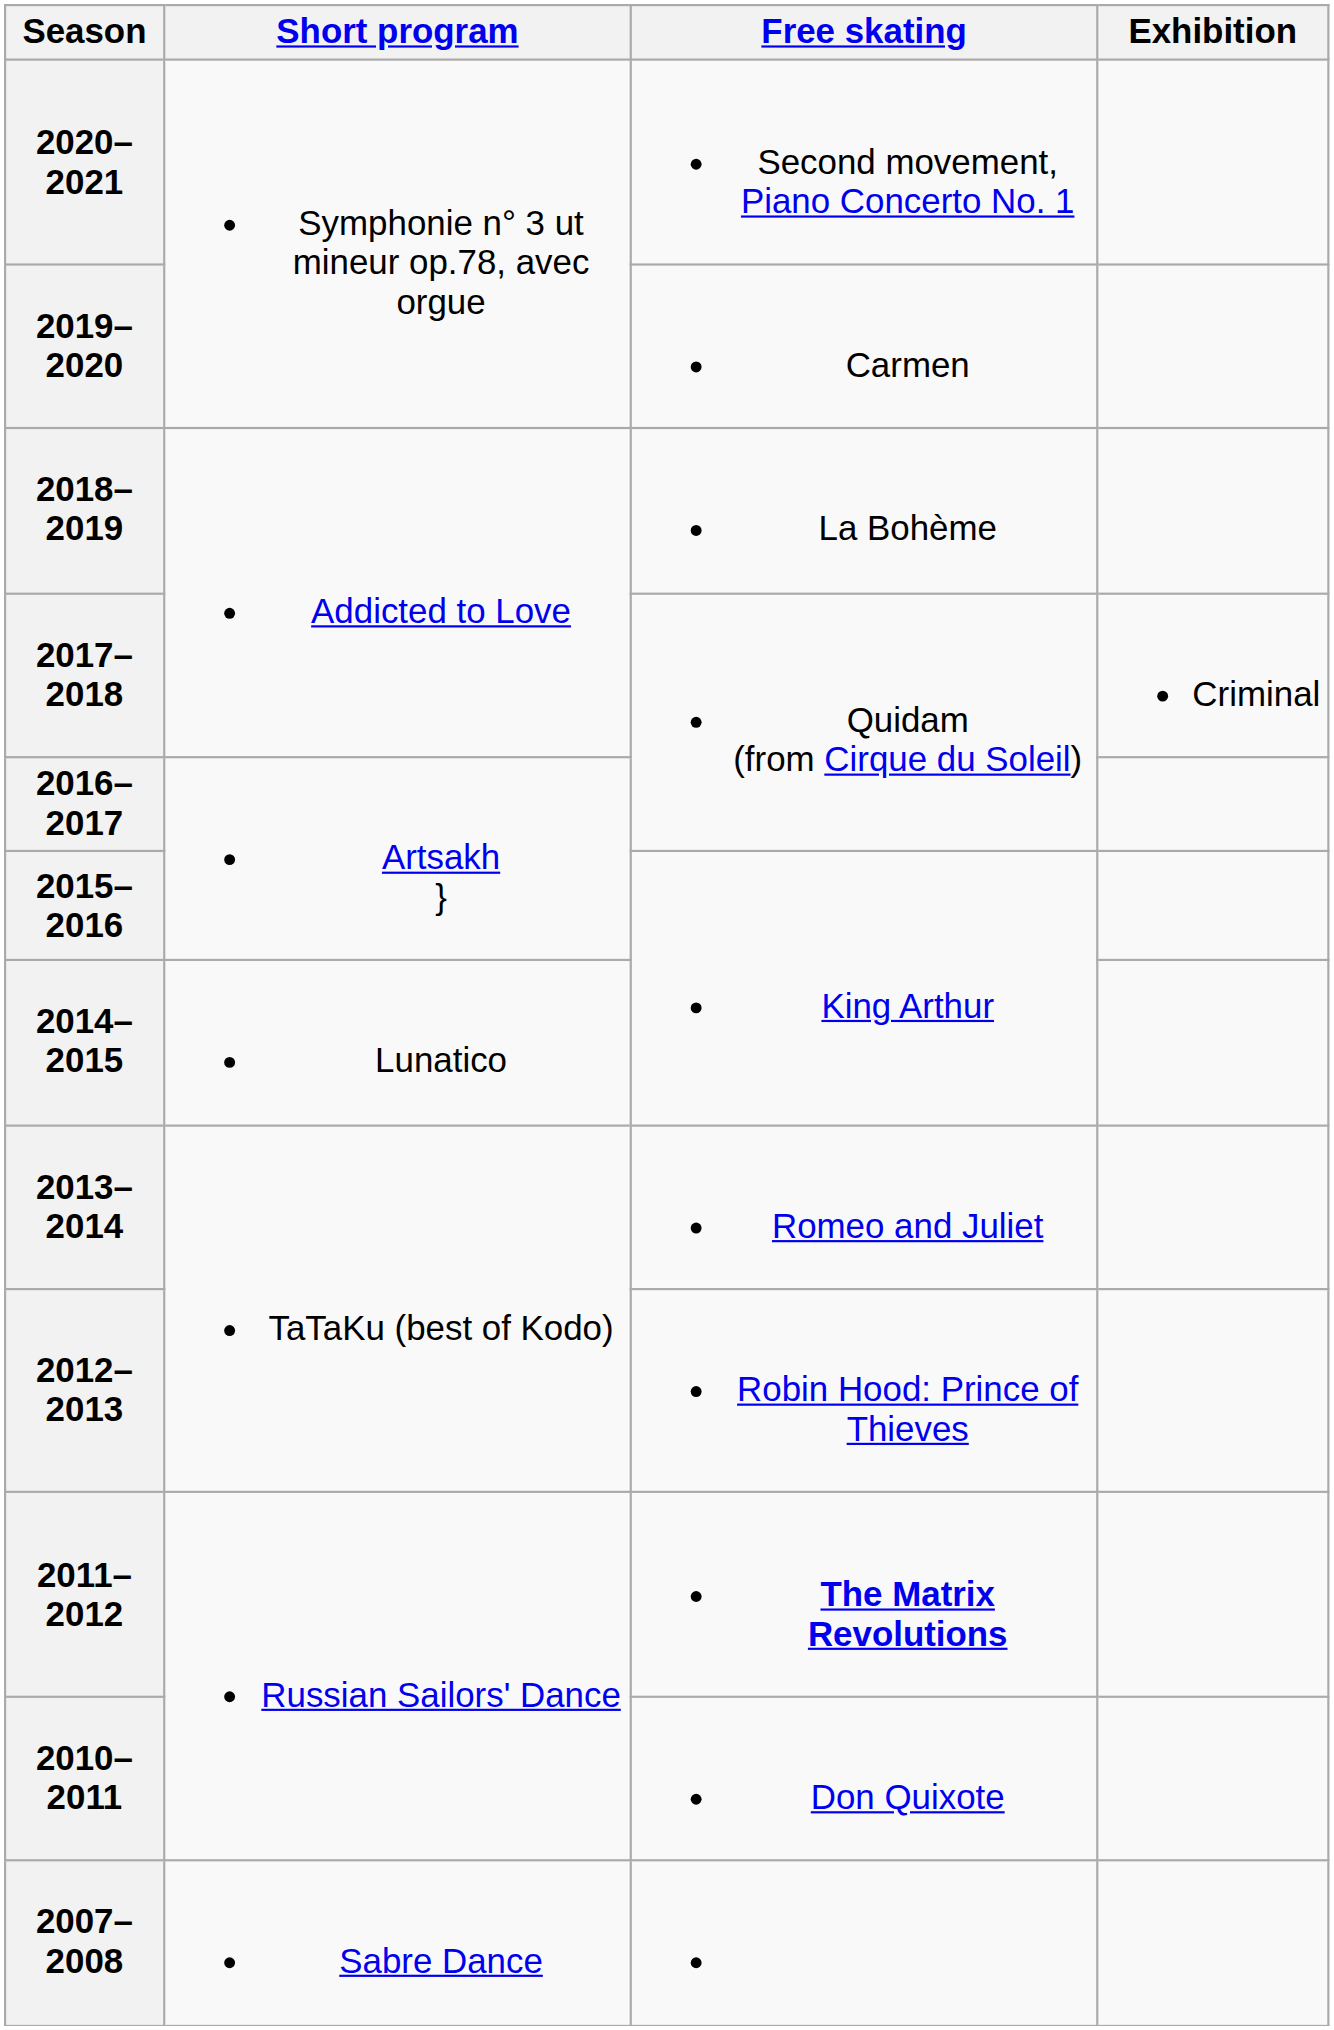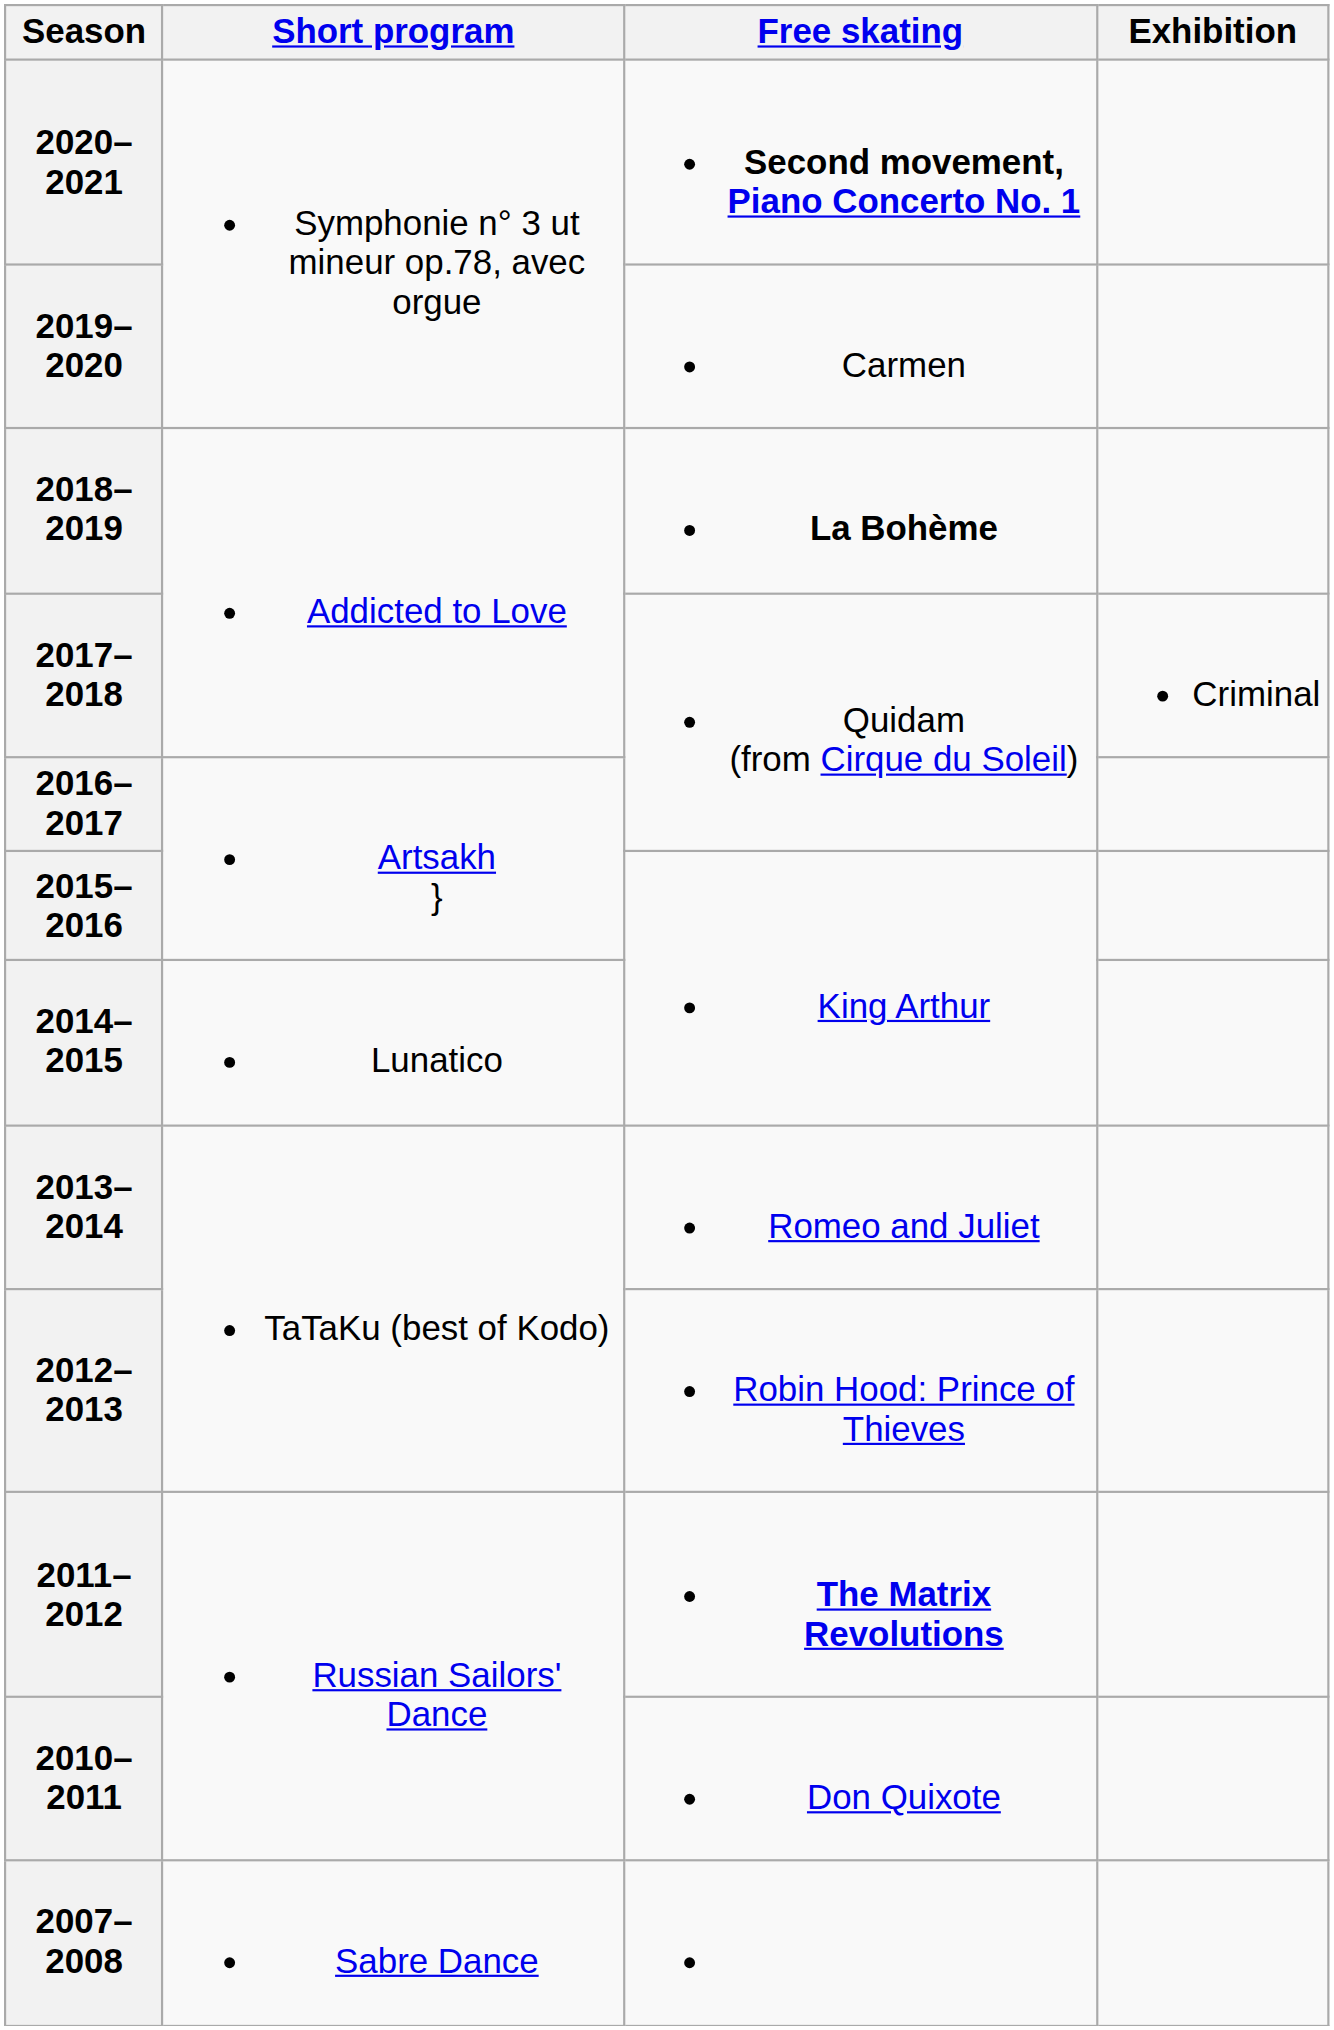2020–2021 | Free skating: normal -> bold
2018–2019 | Free skating: normal -> bold
